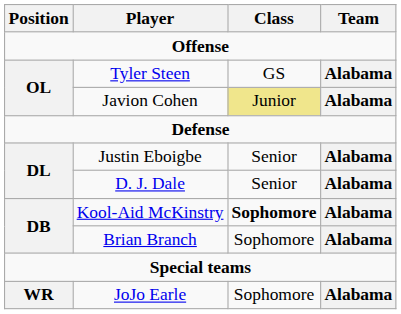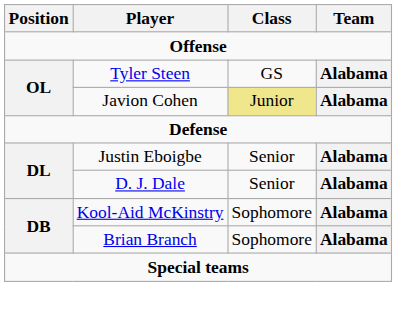Kool-Aid McKinstry | Class: bold -> normal
- row: WR | JoJo Earle | Sophomore | Alabama
